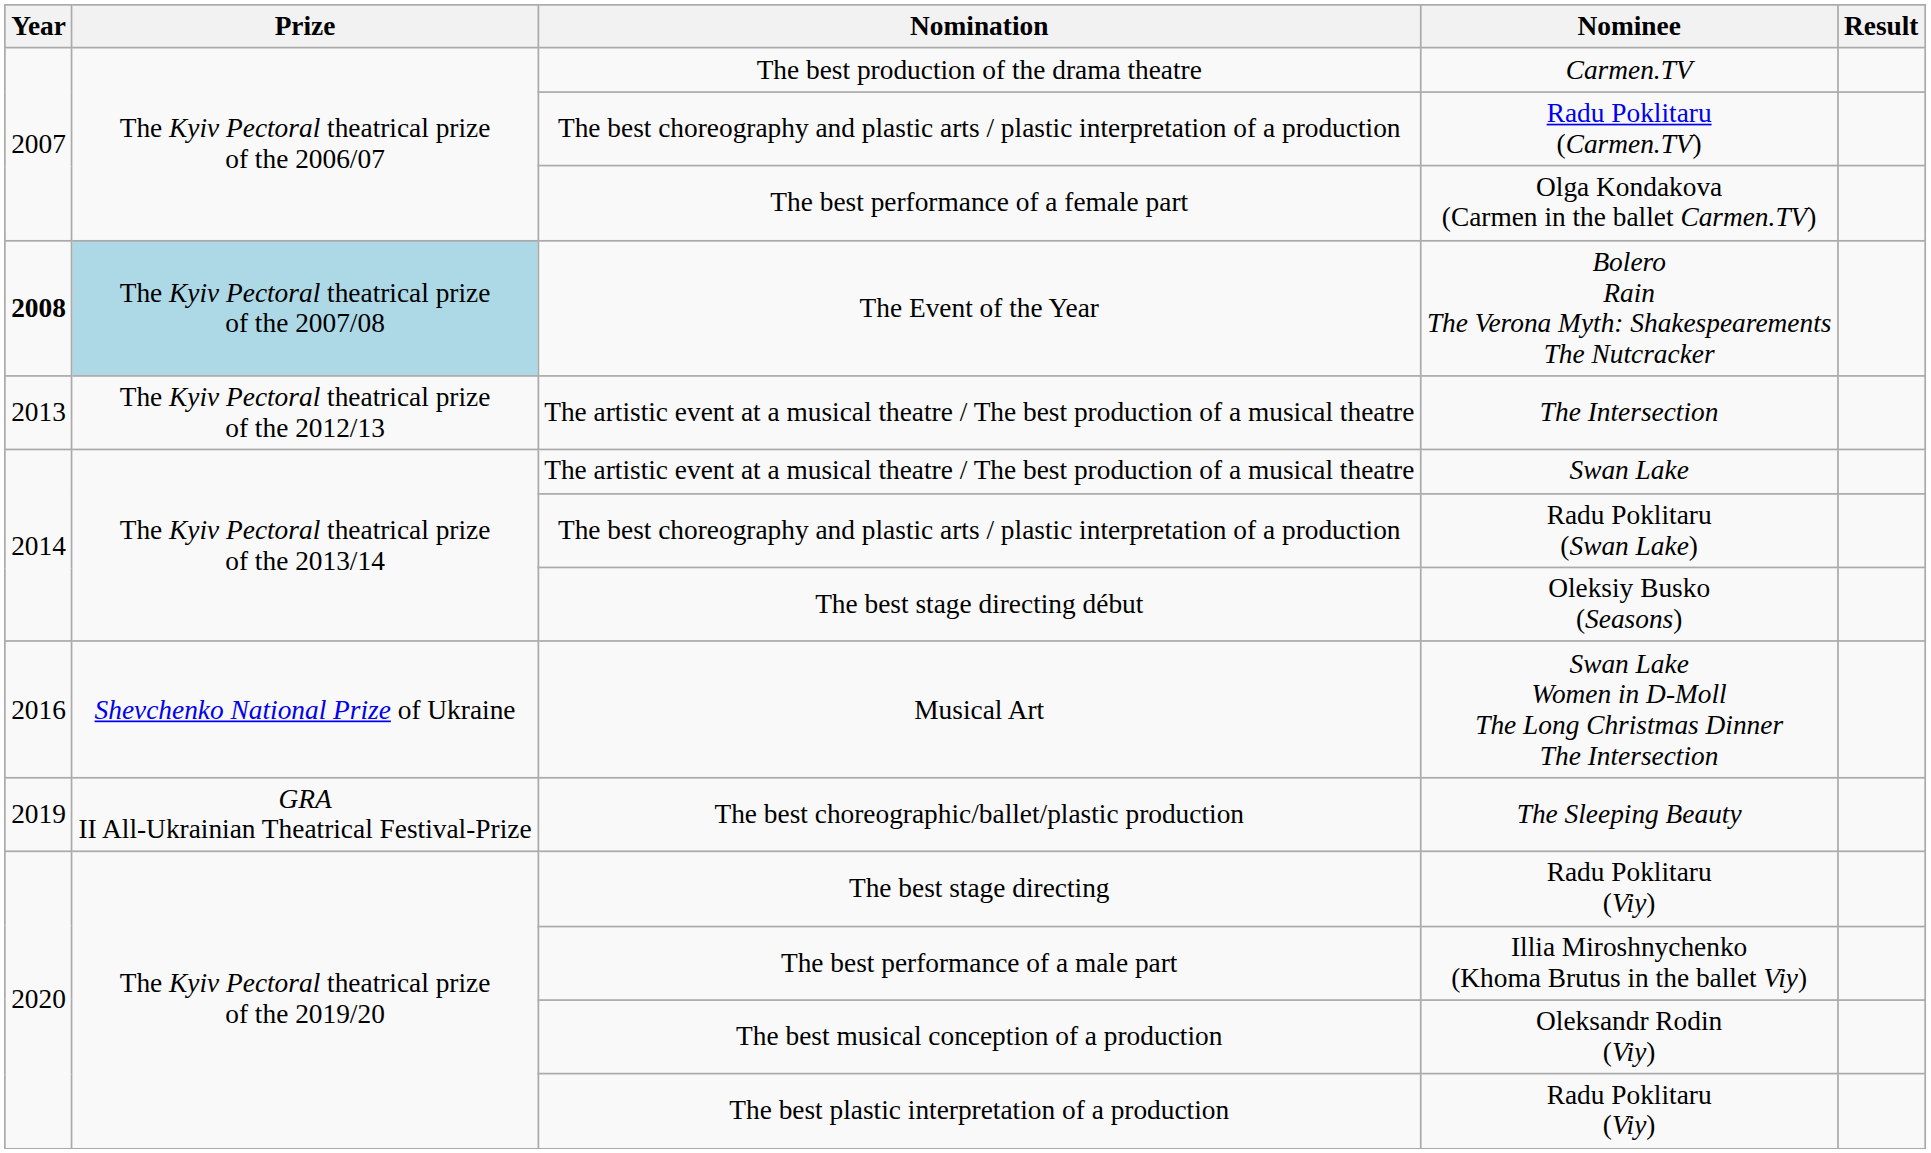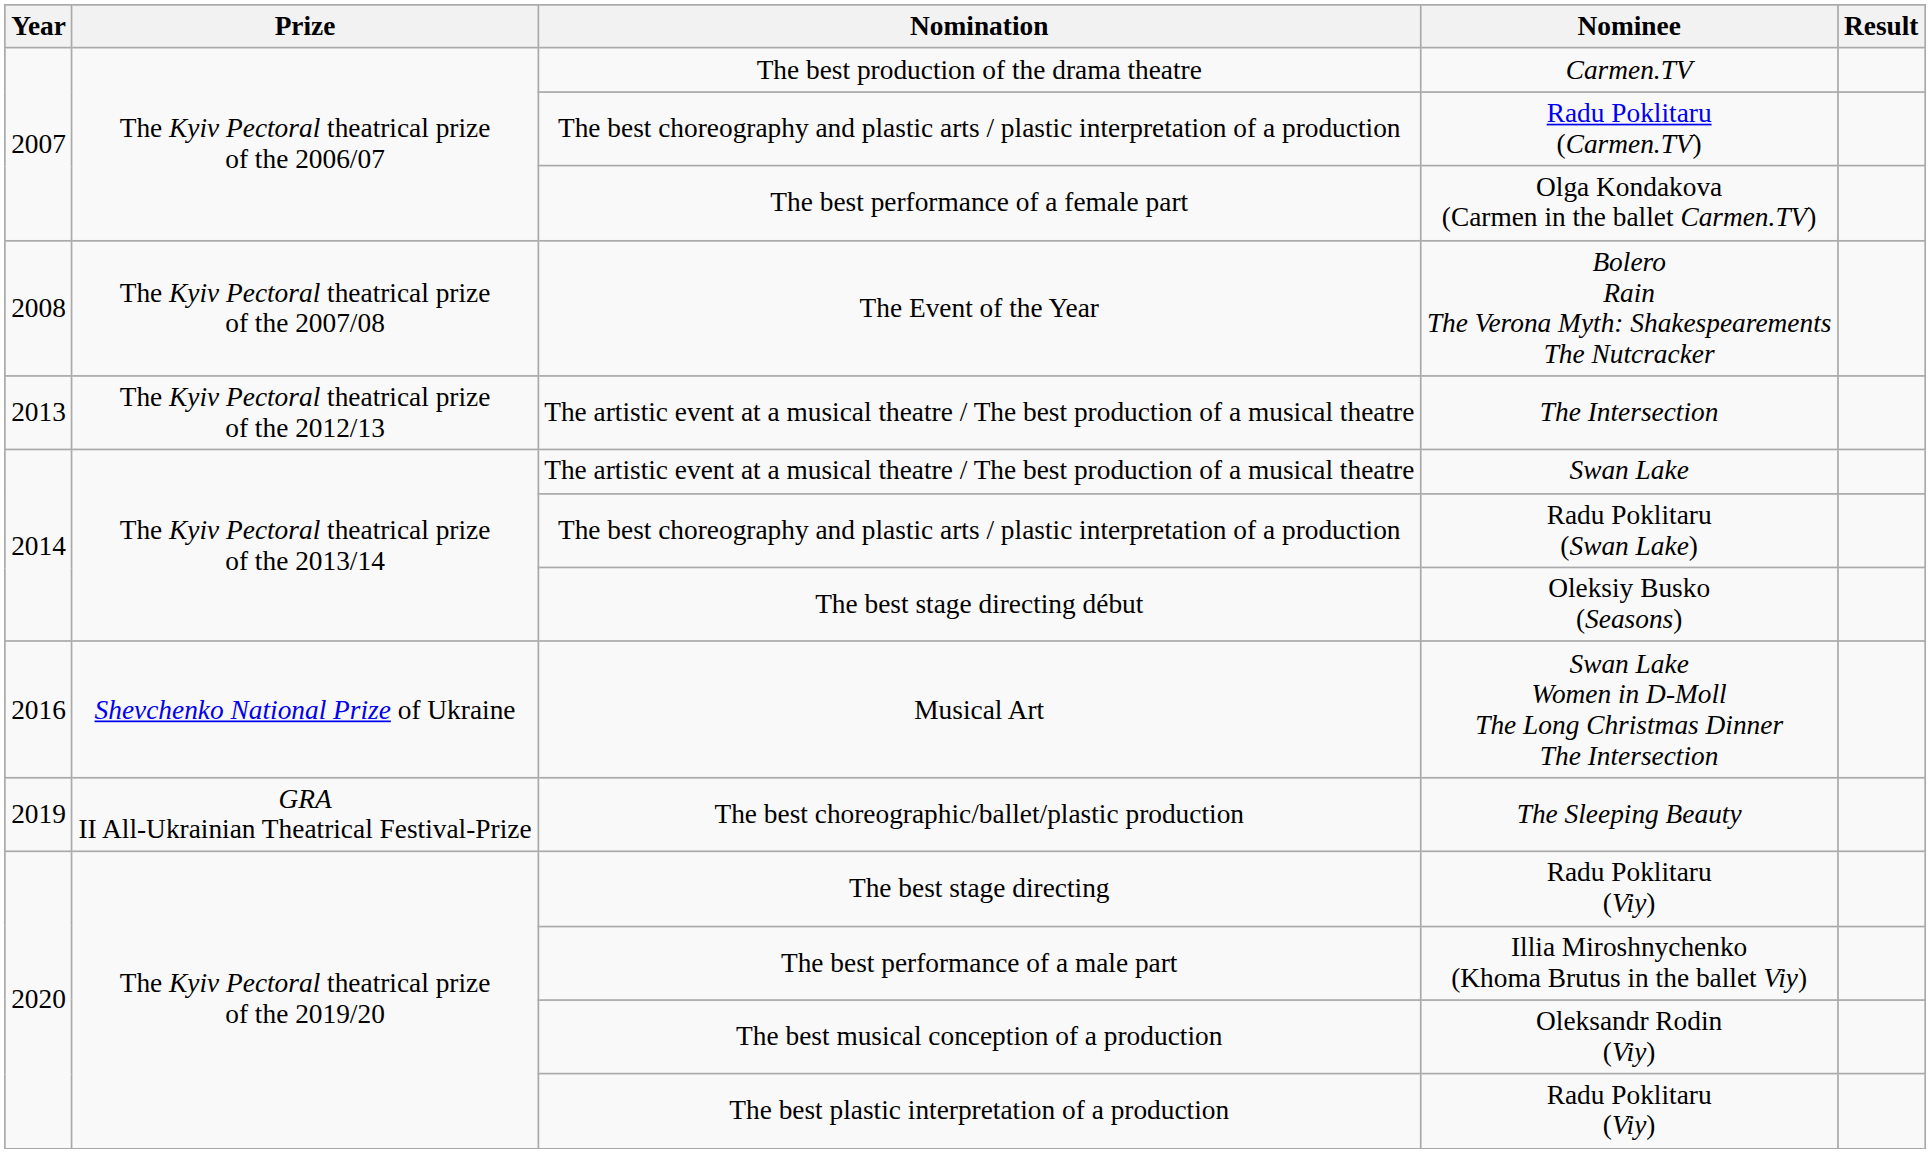Bolero Rain The Verona Myth: Shakespearements The Nutcracker | Year: bold -> normal
Bolero Rain The Verona Myth: Shakespearements The Nutcracker | Prize: lightblue background -> no background
